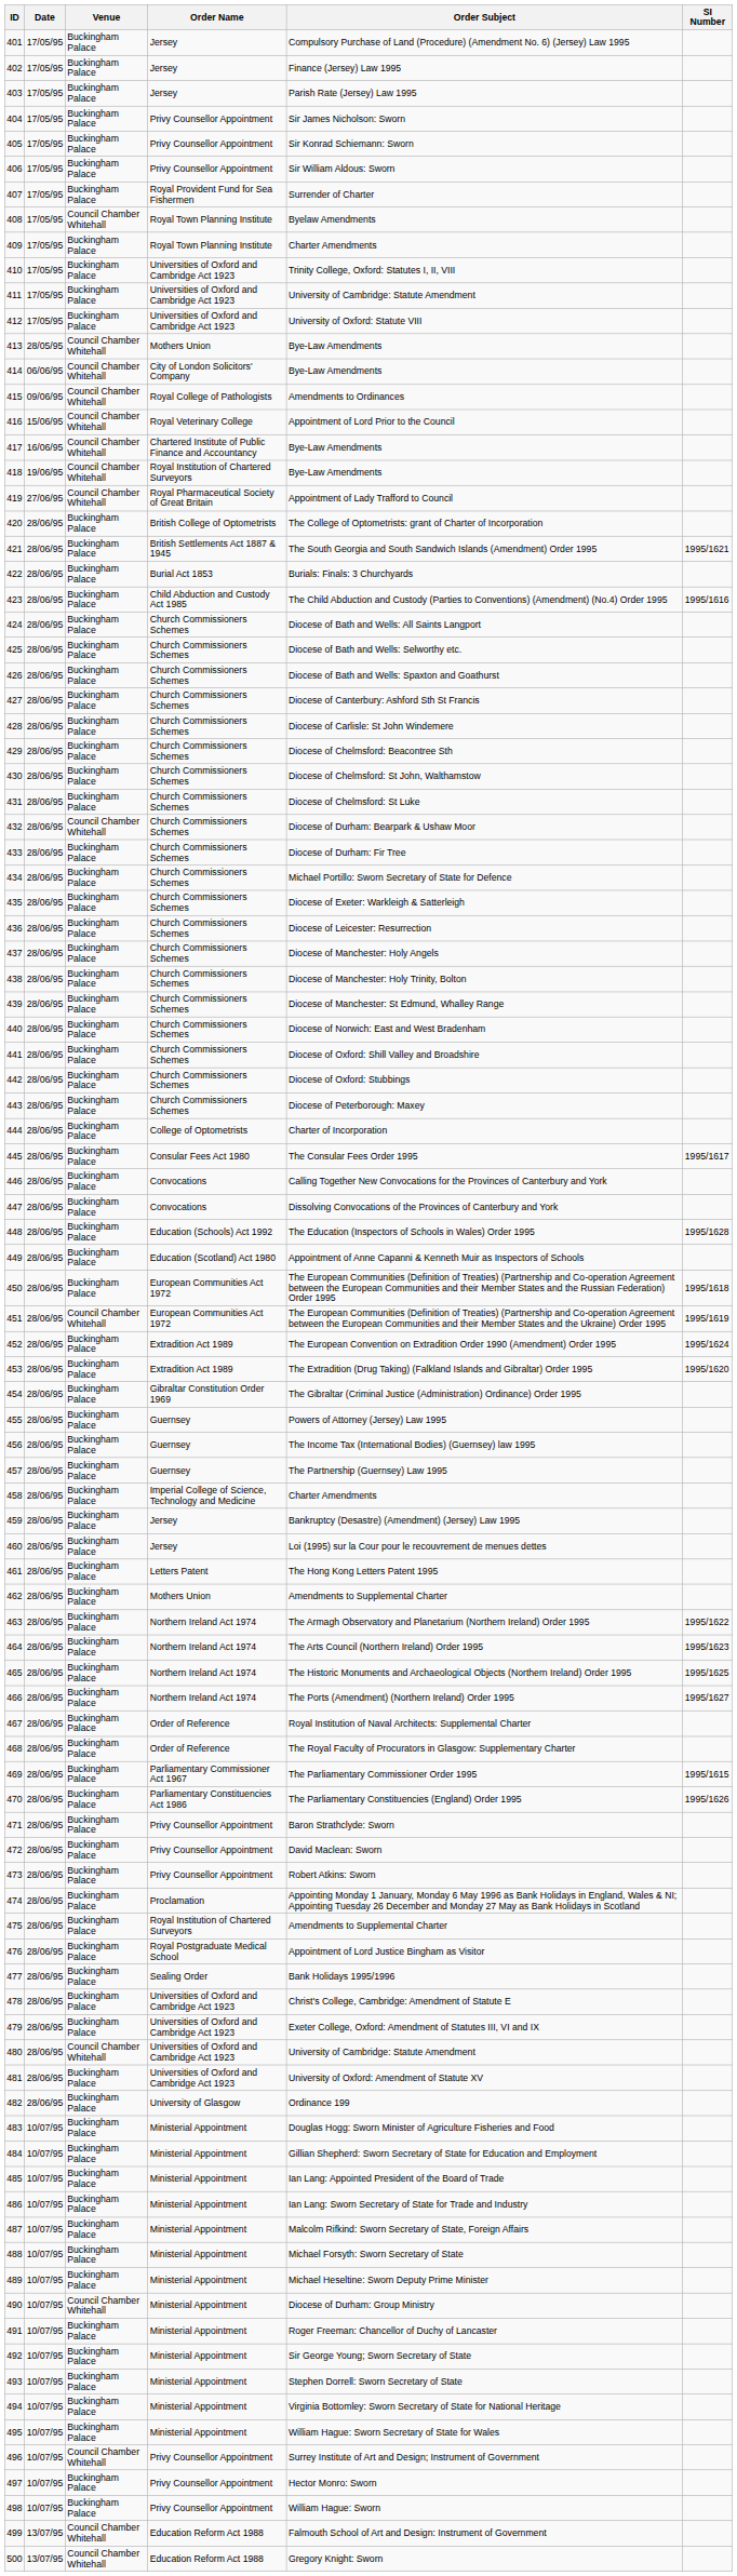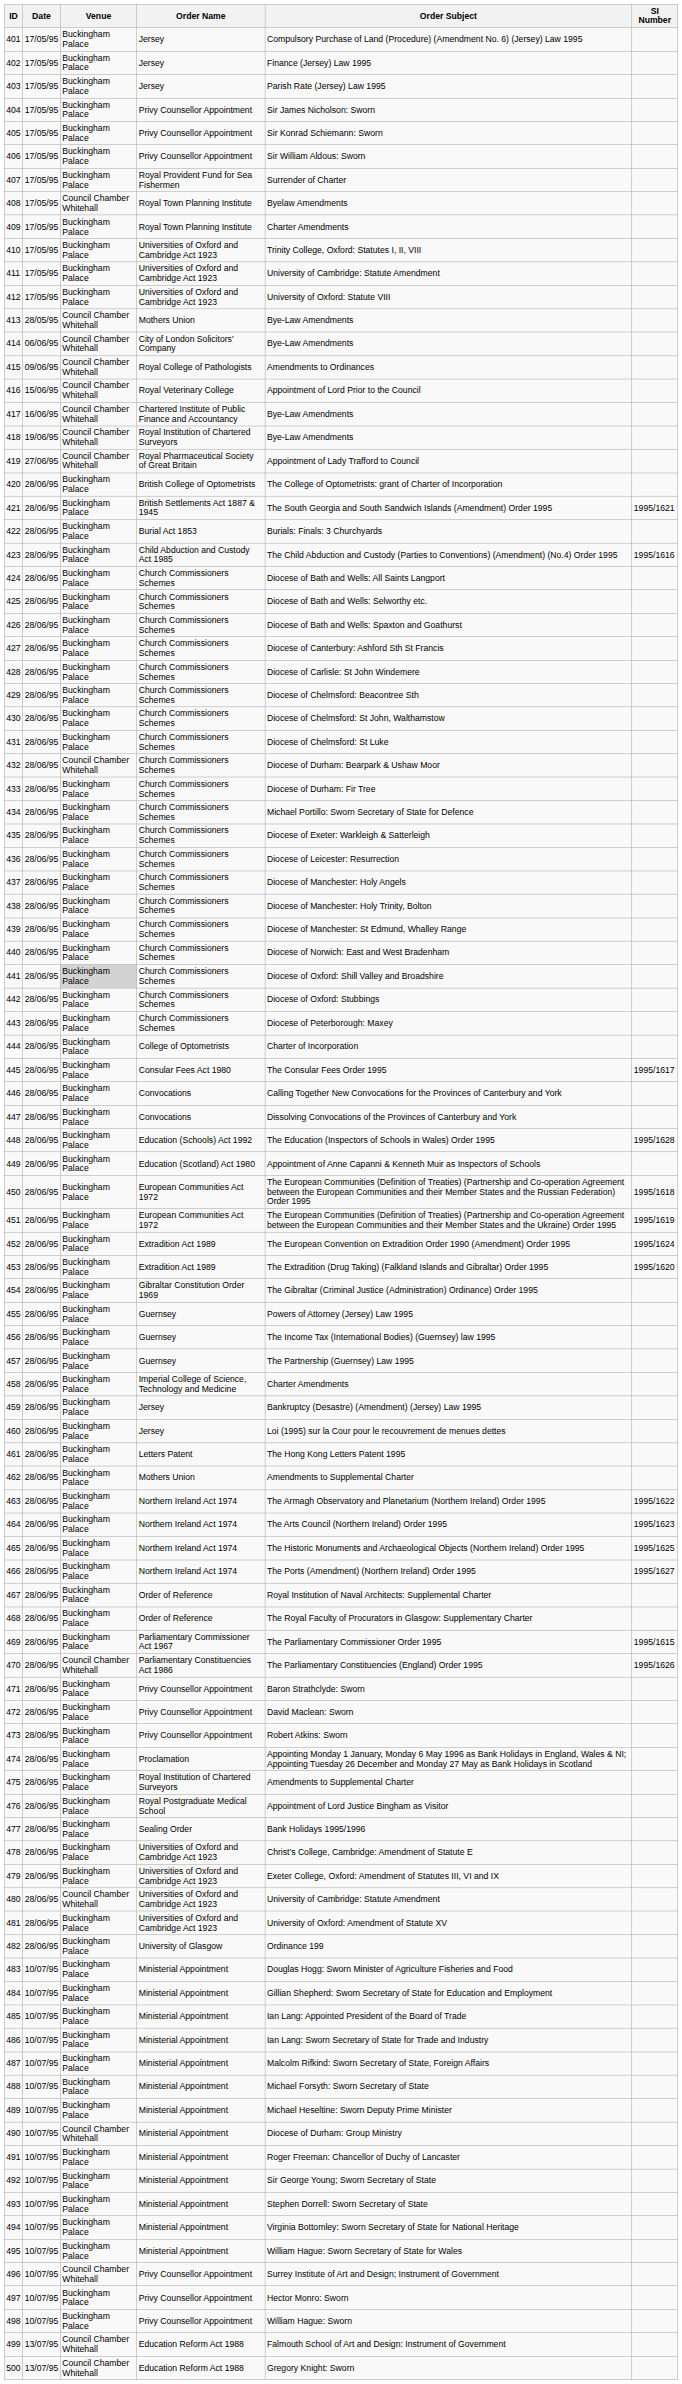441 | Venue: no background -> lightgrey background
451 | Venue: Council Chamber Whitehall -> Buckingham Palace
470 | Venue: Buckingham Palace -> Council Chamber Whitehall
